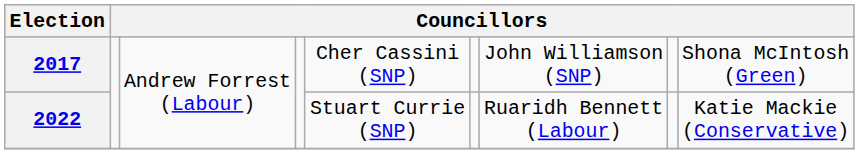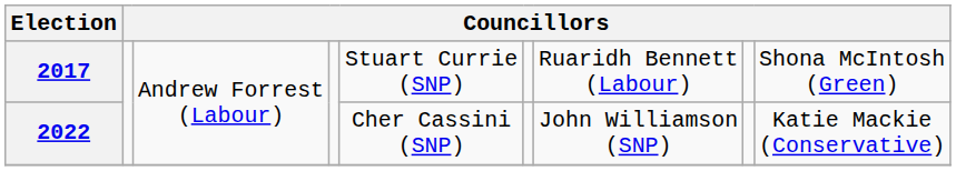2017 | column 5: Cher Cassini (SNP) -> Stuart Currie (SNP)
2017 | column 7: John Williamson (SNP) -> Ruaridh Bennett (Labour)
2022 | column 5: Stuart Currie (SNP) -> Cher Cassini (SNP)
2022 | column 7: Ruaridh Bennett (Labour) -> John Williamson (SNP)
